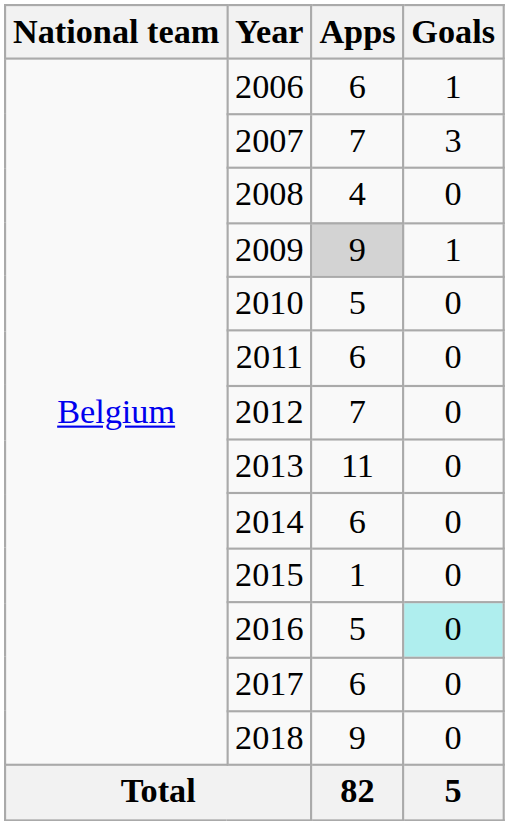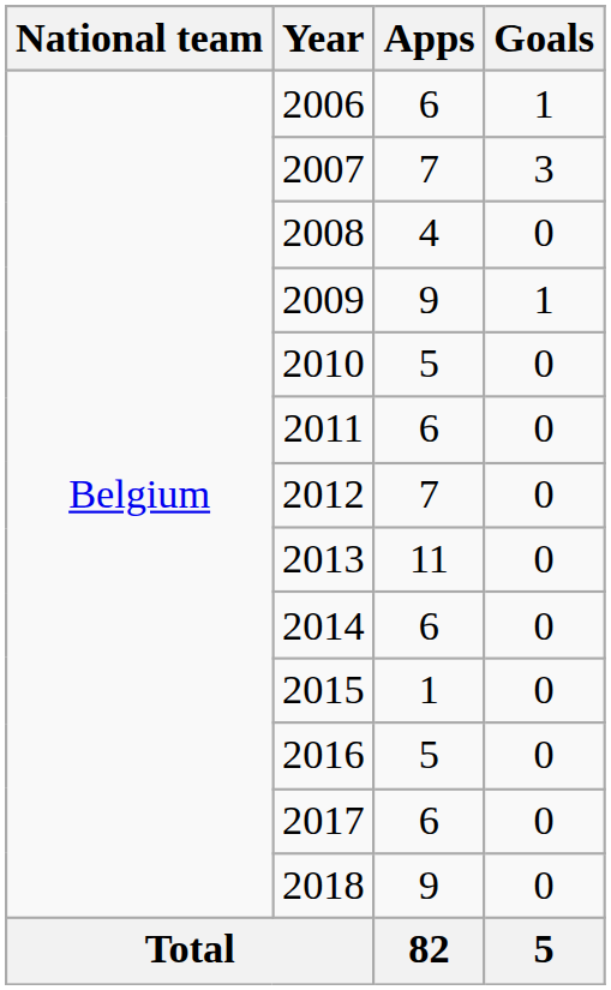2009 | Apps: lightgrey background -> no background
2016 | Goals: paleturquoise background -> no background
